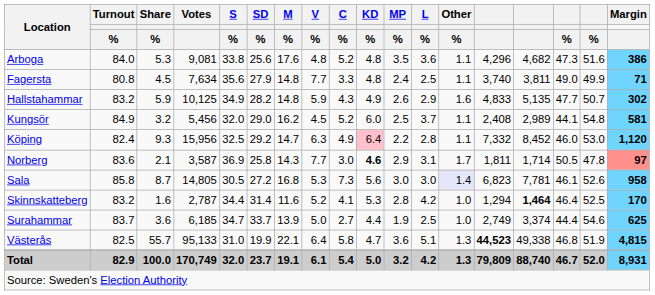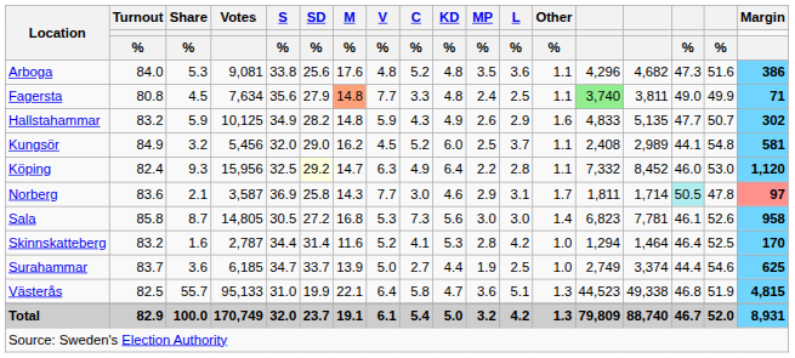Fagersta | M / %: no background -> lightsalmon background
Fagersta | column 14: no background -> lightgreen background
Köping | SD / %: no background -> lightyellow background
Köping | KD / %: pink background -> no background
Norberg | KD / %: bold -> normal
Norberg | column 16: no background -> paleturquoise background
Sala | Other / %: lavender background -> no background
Skinnskatteberg | column 15: bold -> normal
Västerås | column 14: bold -> normal
